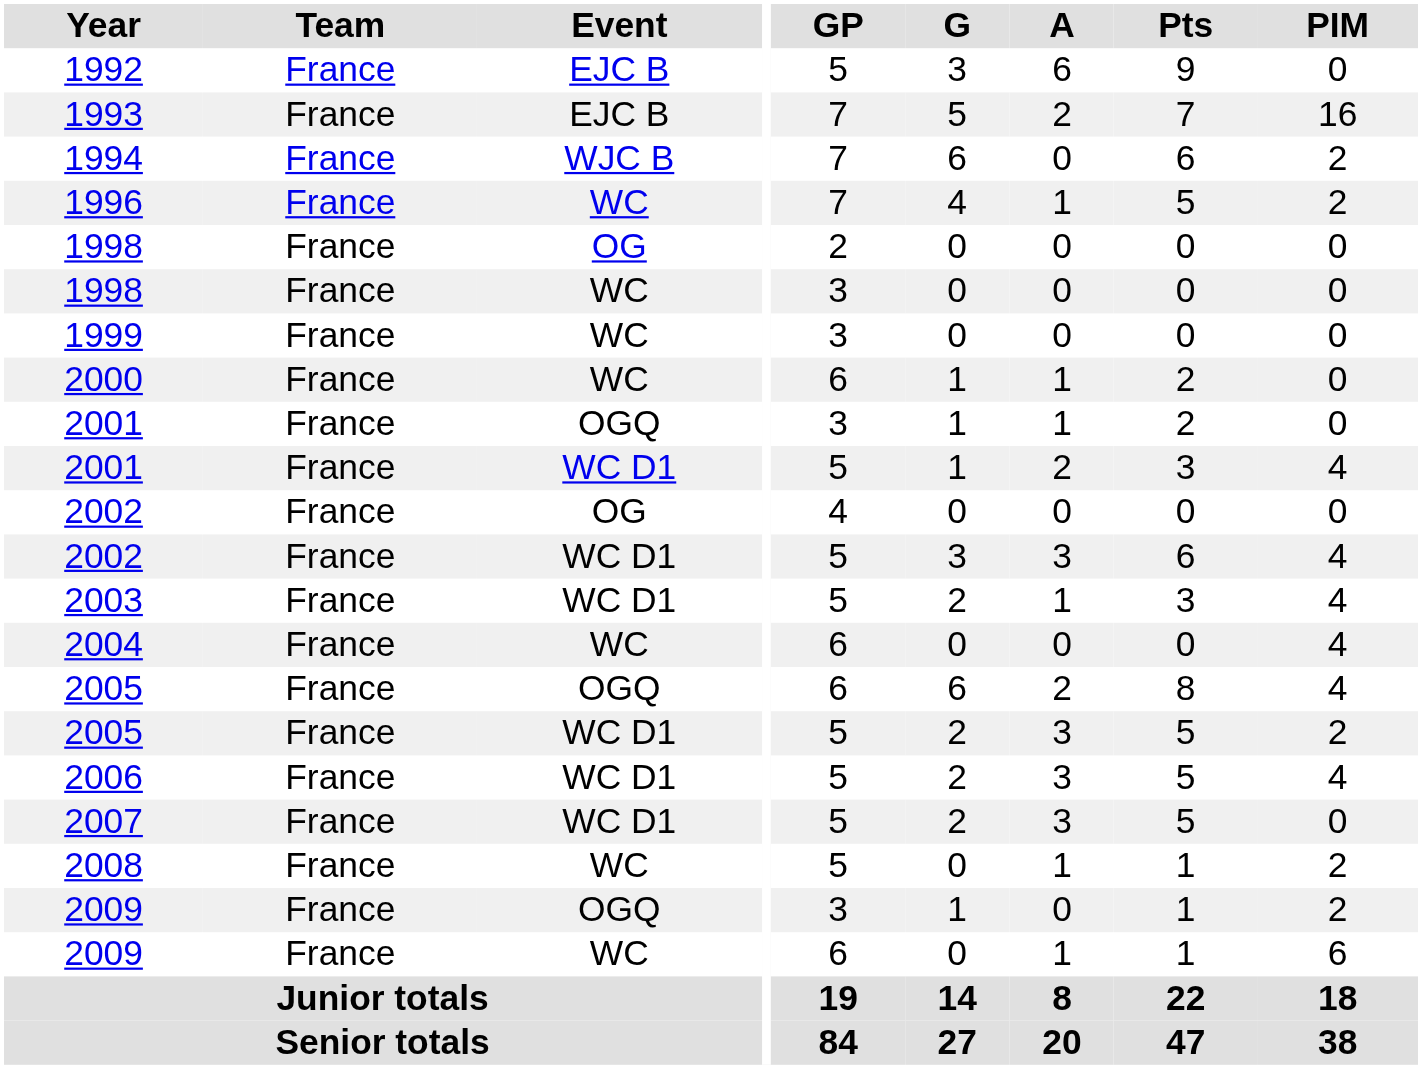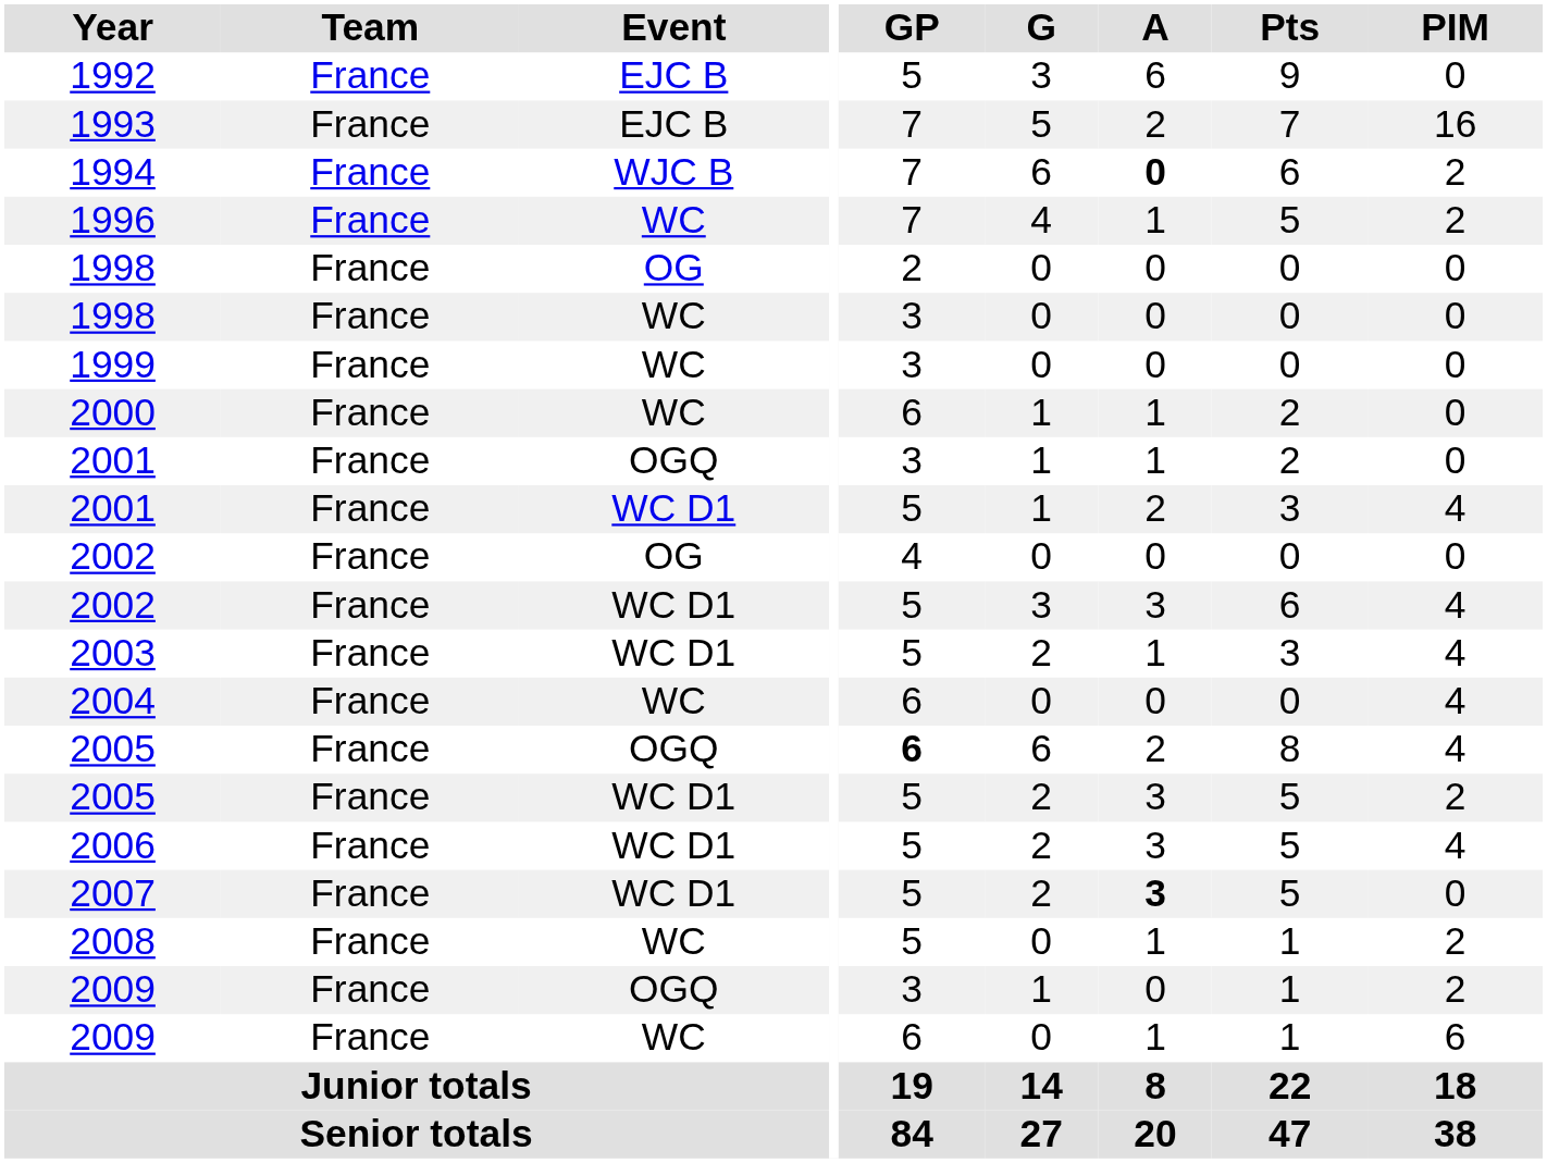1994 | A: normal -> bold
2005 / OGQ | GP: normal -> bold
2007 | A: normal -> bold
